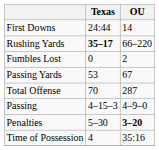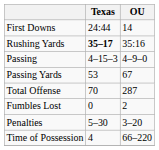Rushing Yards | OU: 66–220 -> 35:16
rows swapped: Passing <-> Fumbles Lost
Penalties | OU: bold -> normal
Time of Possession | OU: 35:16 -> 66–220
